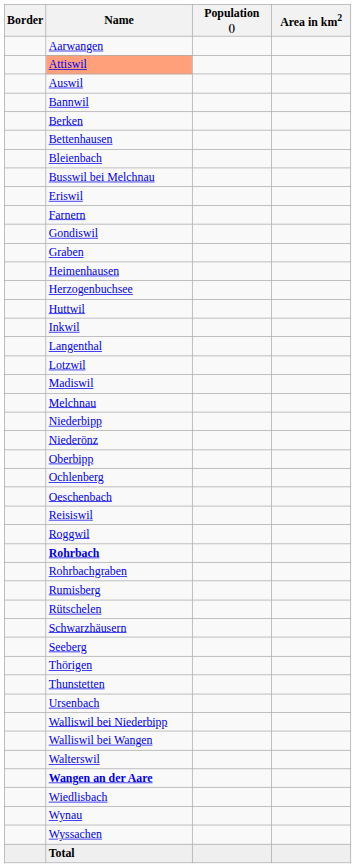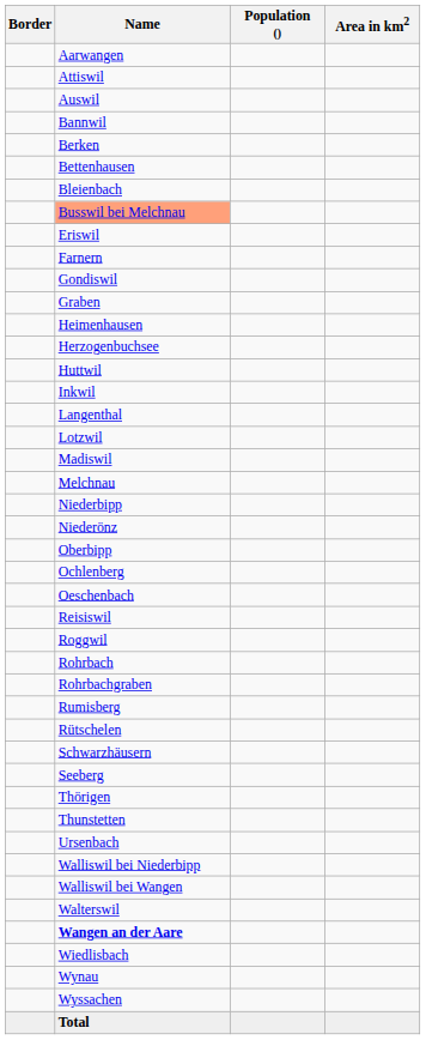Attiswil | Name: lightsalmon background -> no background
Busswil bei Melchnau | Name: no background -> lightsalmon background
Rohrbach | Name: bold -> normal
